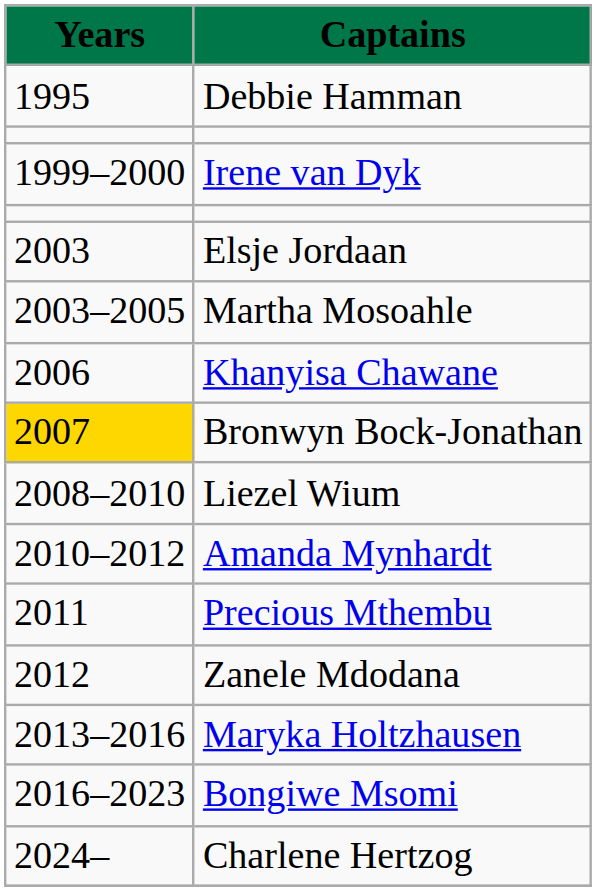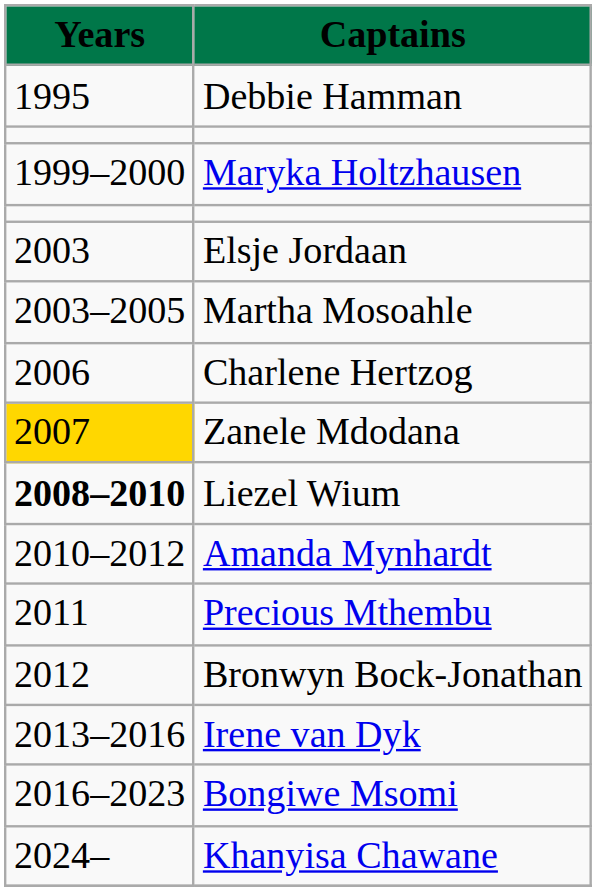row 4 | Captains: Irene van Dyk -> Maryka Holtzhausen
row 8 | Captains: Khanyisa Chawane -> Charlene Hertzog
row 9 | Captains: Bronwyn Bock-Jonathan -> Zanele Mdodana
row 10 | Years: normal -> bold
row 13 | Captains: Zanele Mdodana -> Bronwyn Bock-Jonathan
row 14 | Captains: Maryka Holtzhausen -> Irene van Dyk
row 16 | Captains: Charlene Hertzog -> Khanyisa Chawane
